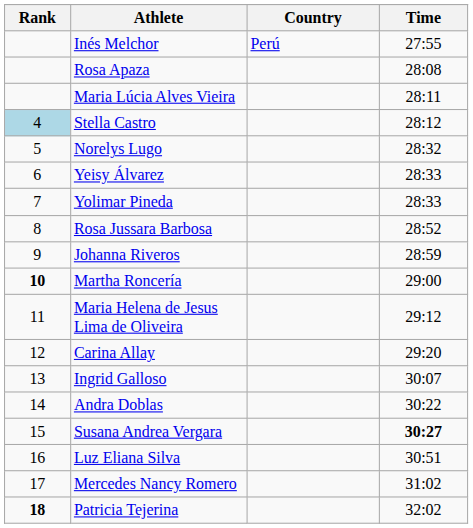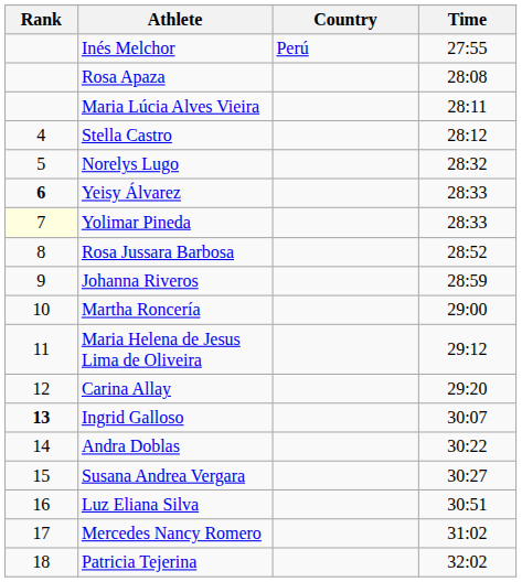Stella Castro | Rank: lightblue background -> no background
Yeisy Álvarez | Rank: normal -> bold
Yolimar Pineda | Rank: no background -> lightyellow background
Martha Roncería | Rank: bold -> normal
Ingrid Galloso | Rank: normal -> bold
Susana Andrea Vergara | Time: bold -> normal
Patricia Tejerina | Rank: bold -> normal
